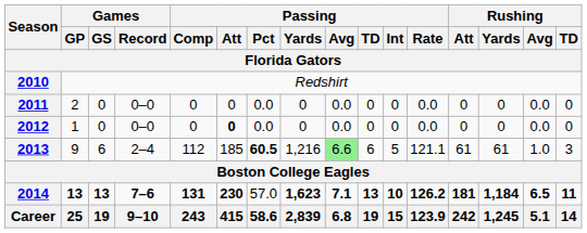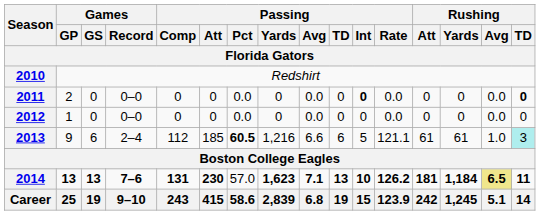2011 | Passing / Int: normal -> bold
2011 | Rushing / TD: normal -> bold
2012 | Passing / Att: bold -> normal
2013 | Passing / Avg: lightgreen background -> no background
2013 | Rushing / TD: no background -> paleturquoise background
2014 | Rushing / Avg: no background -> khaki background
